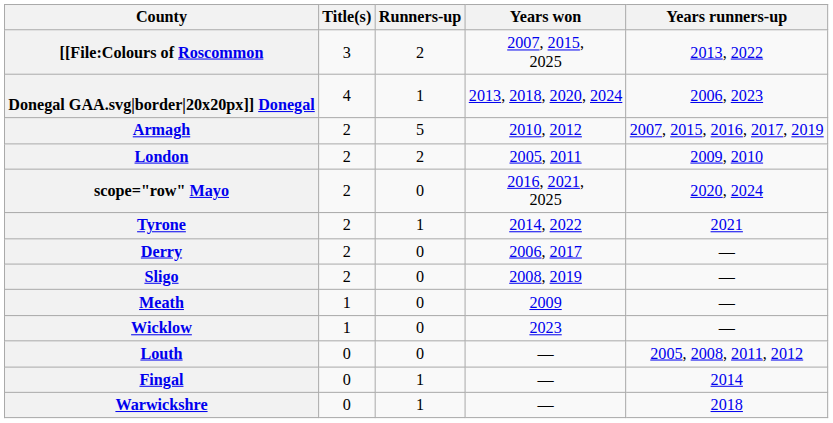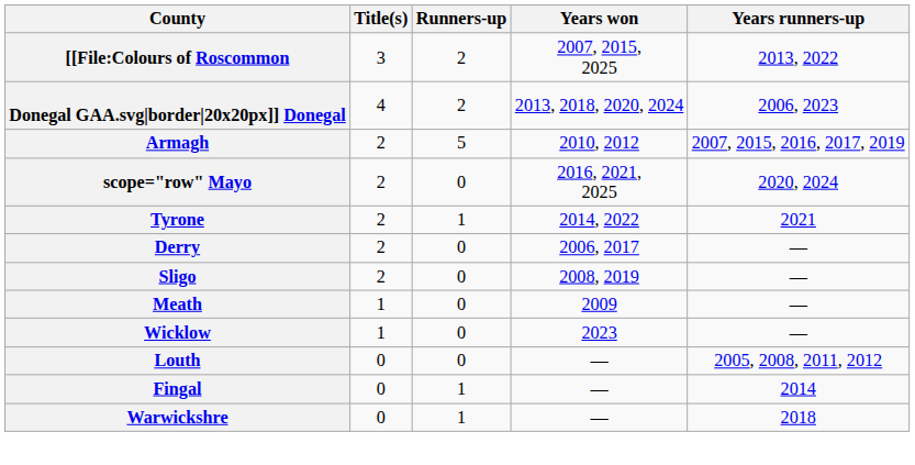Donegal GAA.svg|border|20x20px]] Donegal | Runners-up: 1 -> 2
- row: London | 2 | 2 | 2005, 2011 | 2009, 2010
